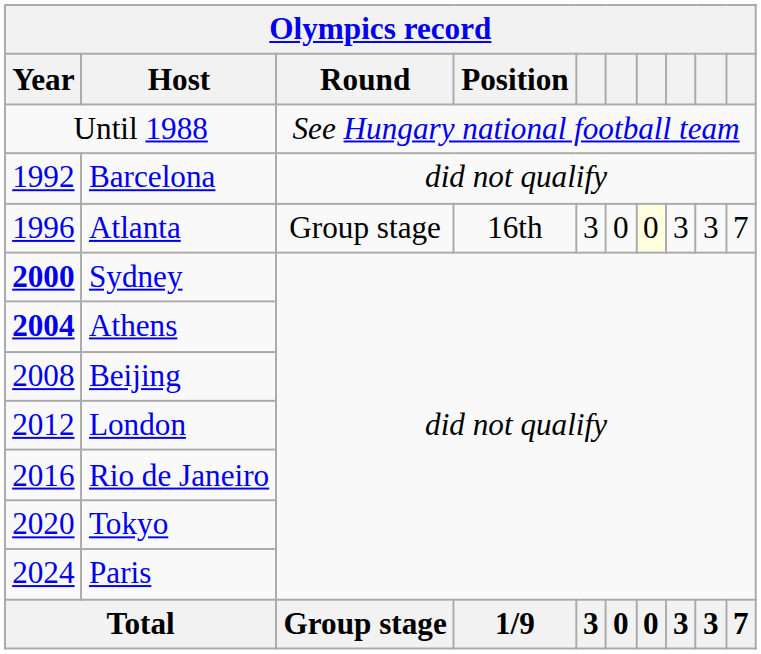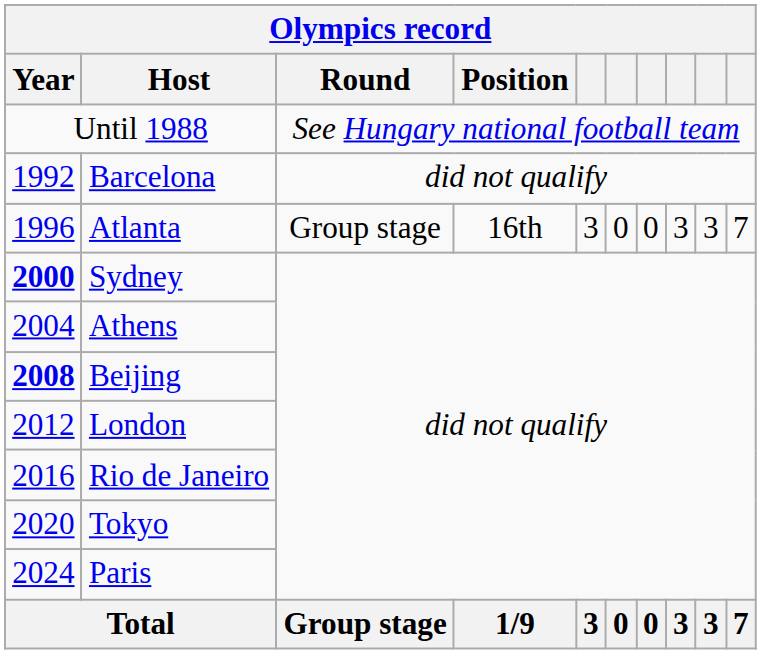Atlanta | column 7: lightyellow background -> no background
Athens | Year: bold -> normal
Beijing | Year: normal -> bold
